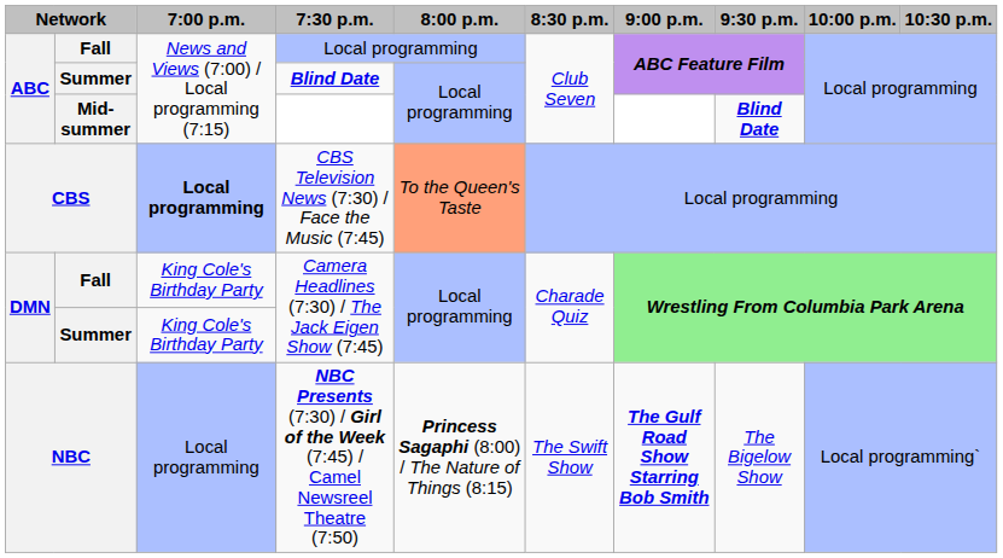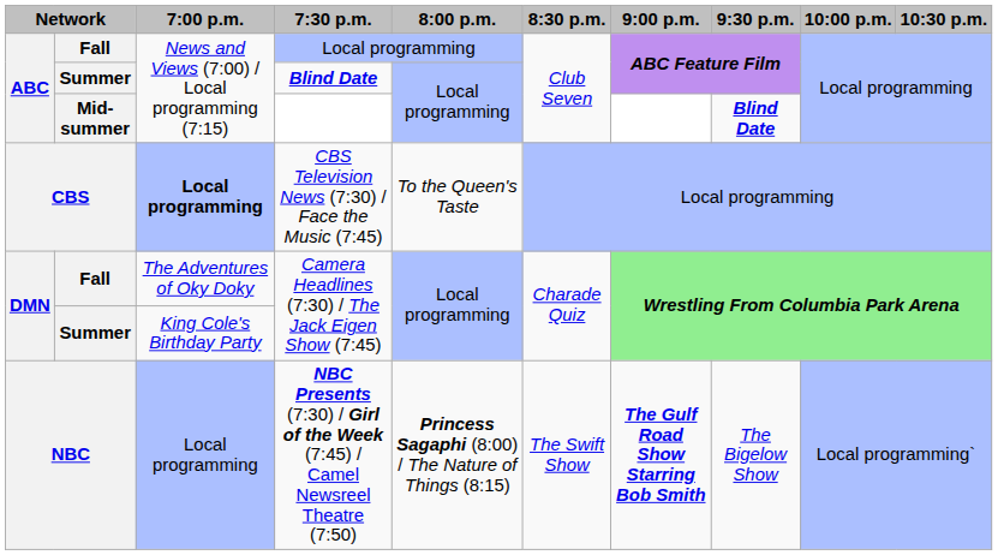CBS Television News (7:30) / Face the Music (7:45) | 8:00 p.m.: lightsalmon background -> no background
Fall / Camera Headlines (7:30) / The Jack Eigen Show (7:45) | 7:00 p.m.: King Cole's Birthday Party -> The Adventures of Oky Doky
